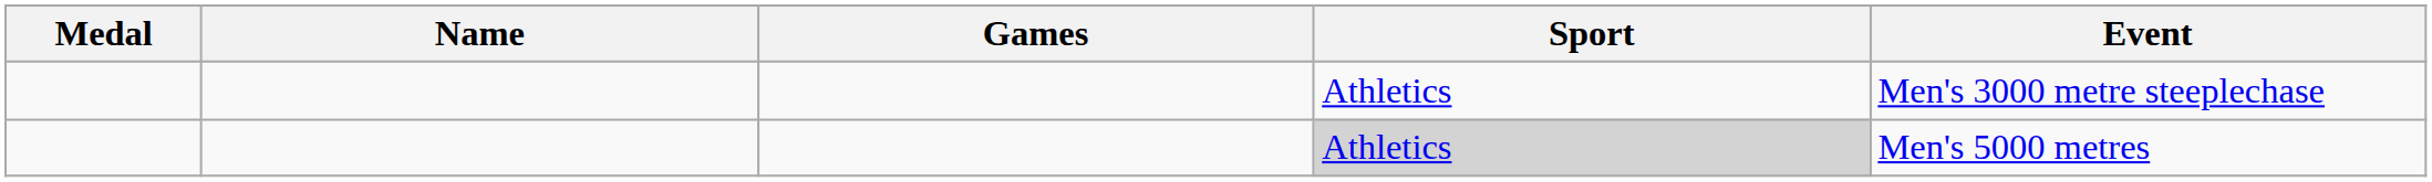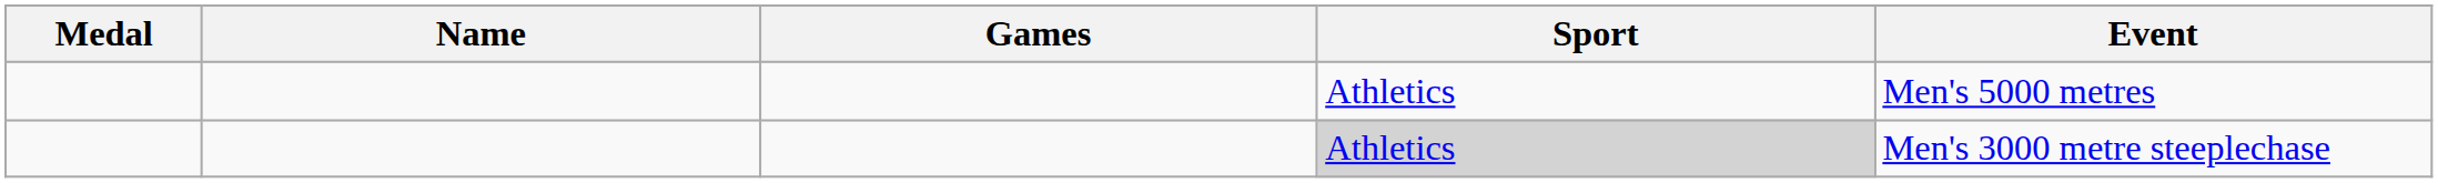row 2 | Event: Men's 3000 metre steeplechase -> Men's 5000 metres
row 3 | Event: Men's 5000 metres -> Men's 3000 metre steeplechase
